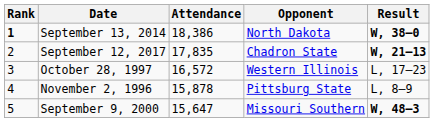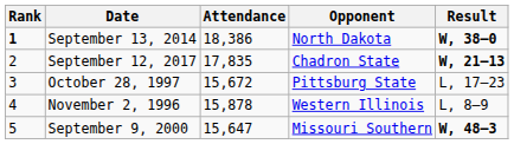October 28, 1997 | Attendance: 16,572 -> 15,672
October 28, 1997 | Opponent: Western Illinois -> Pittsburg State
November 2, 1996 | Opponent: Pittsburg State -> Western Illinois
